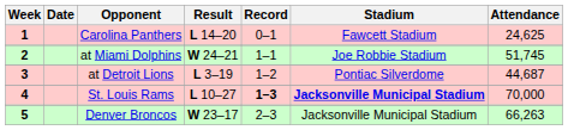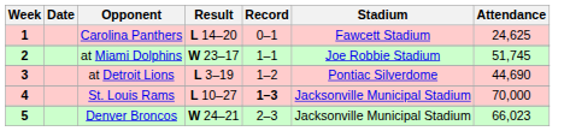at Miami Dolphins | Result: W 24–21 -> W 23–17
at Detroit Lions | Attendance: 44,687 -> 44,690
St. Louis Rams | Stadium: bold -> normal
Denver Broncos | Result: W 23–17 -> W 24–21
Denver Broncos | Attendance: 66,263 -> 66,023
